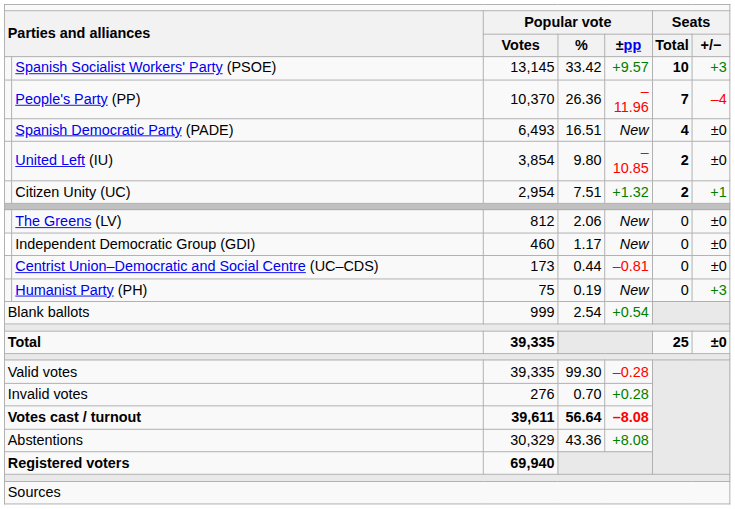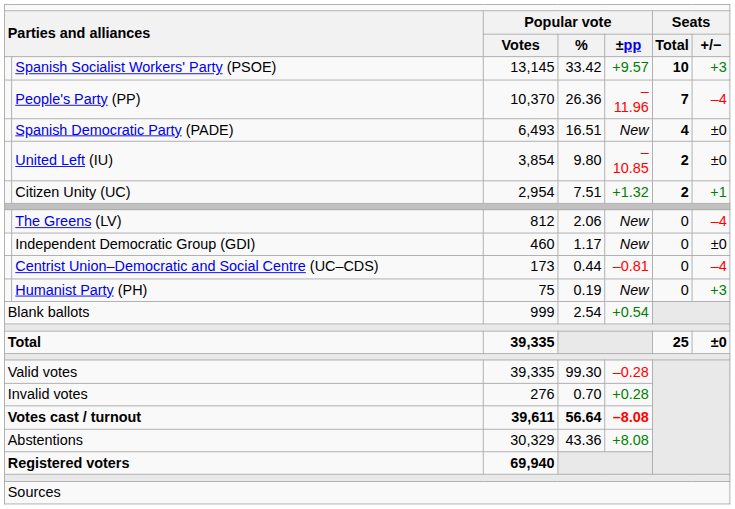The Greens (LV) | column 7: ±0 -> –4
Centrist Union–Democratic and Social Centre (UC–CDS) | column 7: ±0 -> –4
